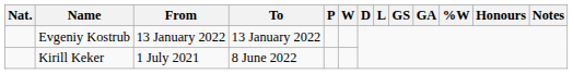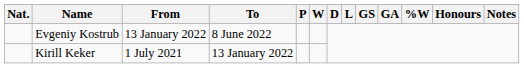Evgeniy Kostrub | To: 13 January 2022 -> 8 June 2022
Kirill Keker | To: 8 June 2022 -> 13 January 2022
